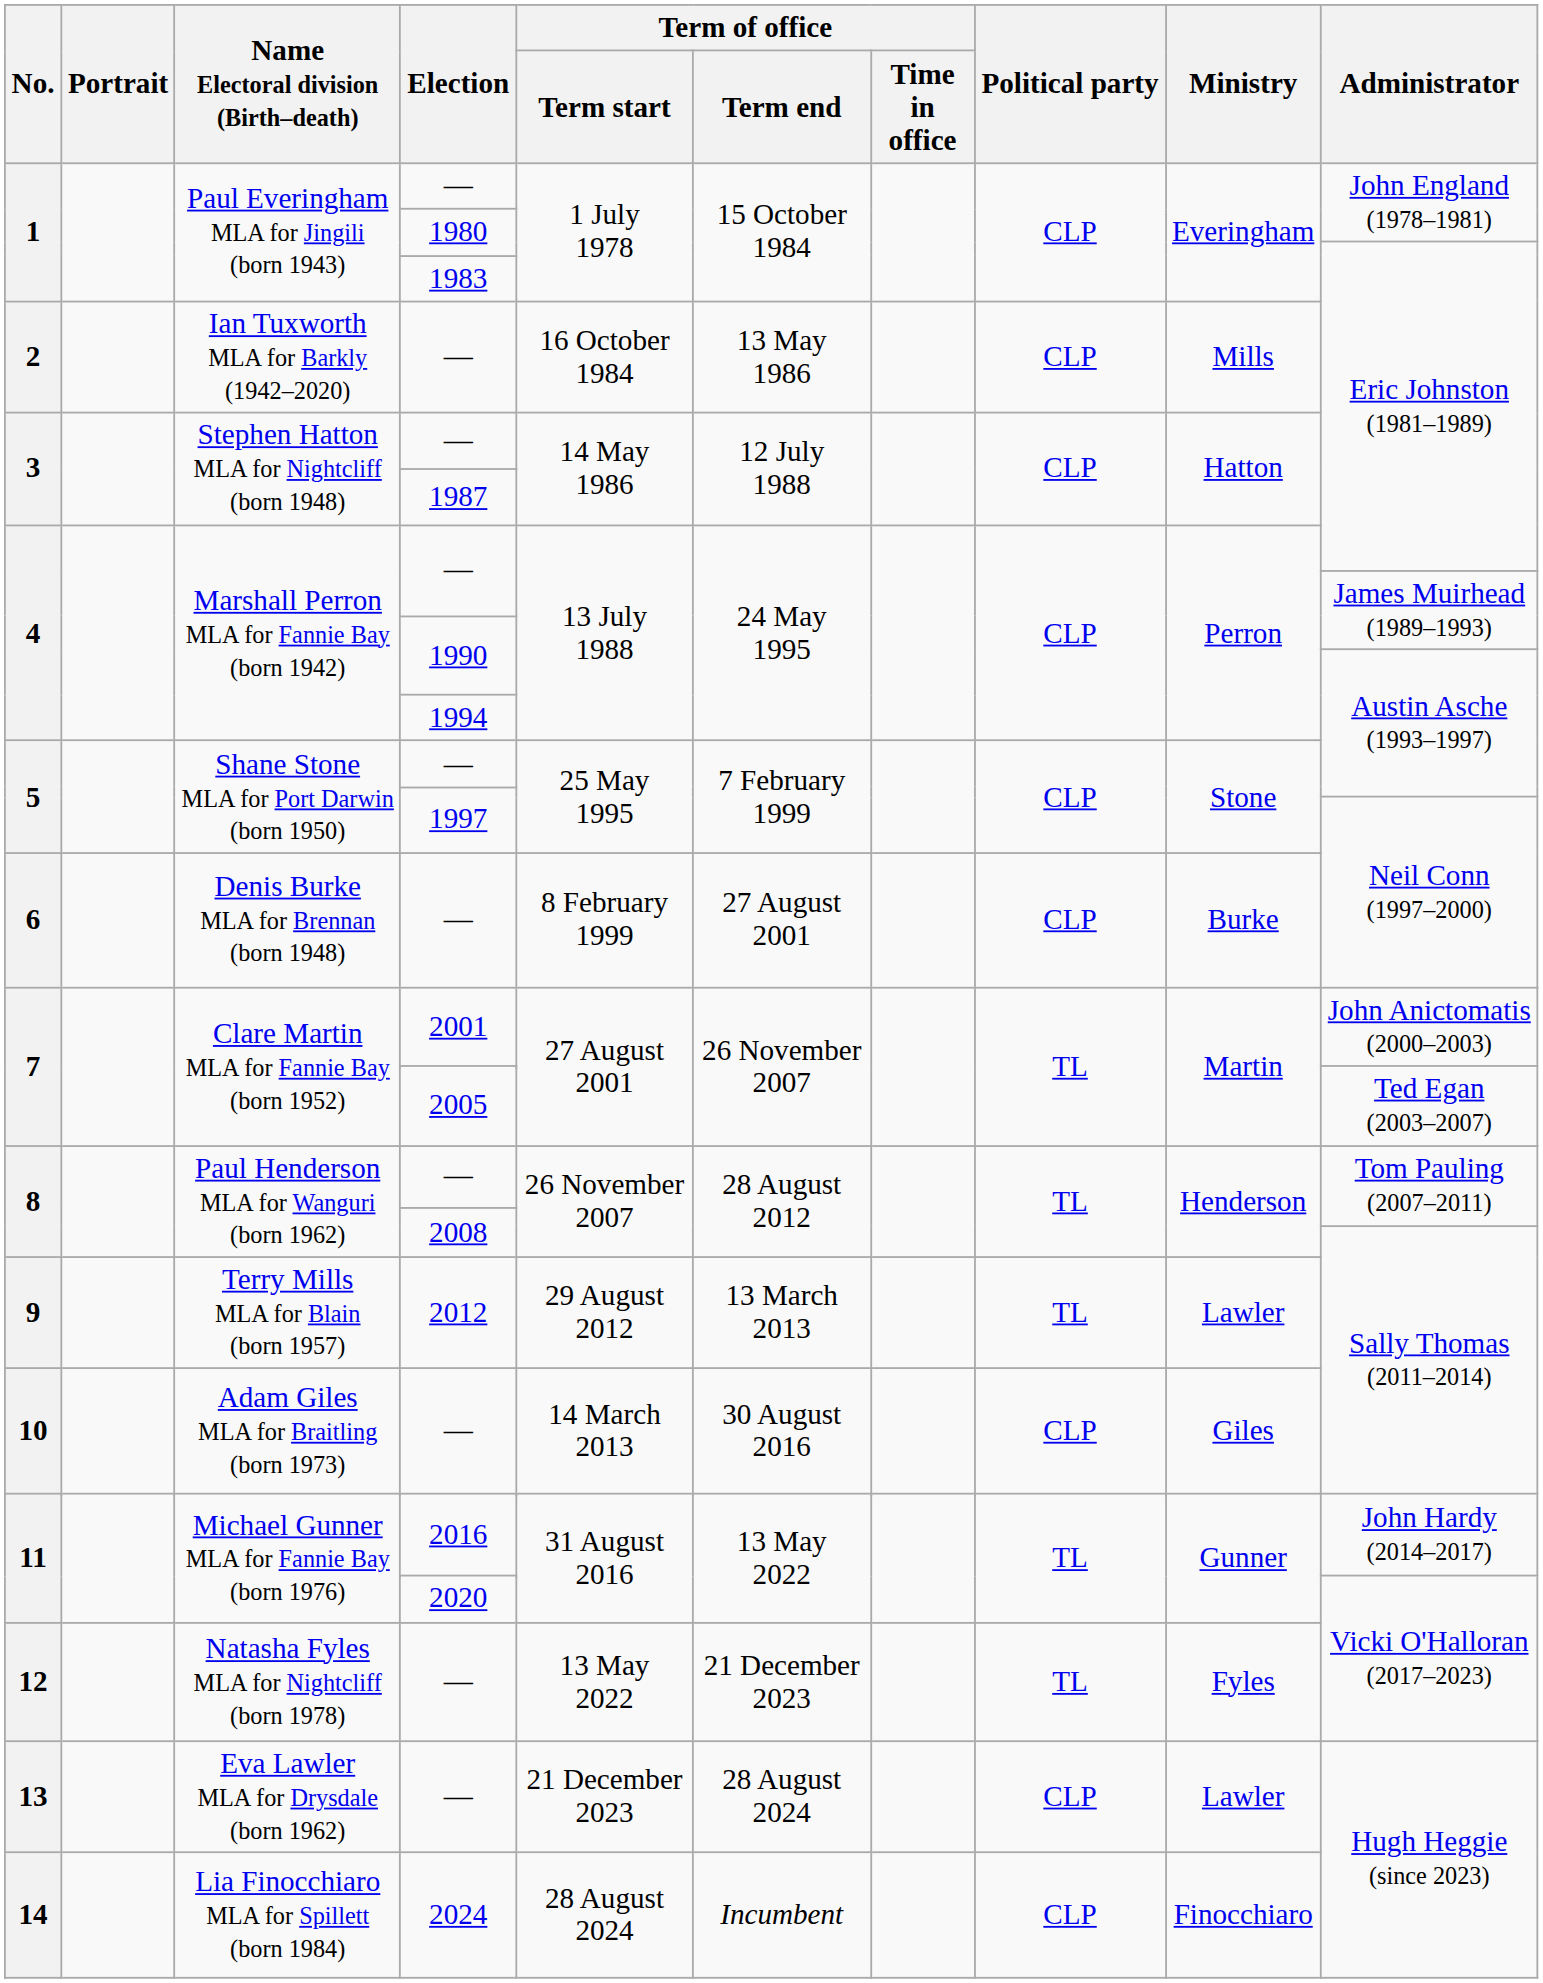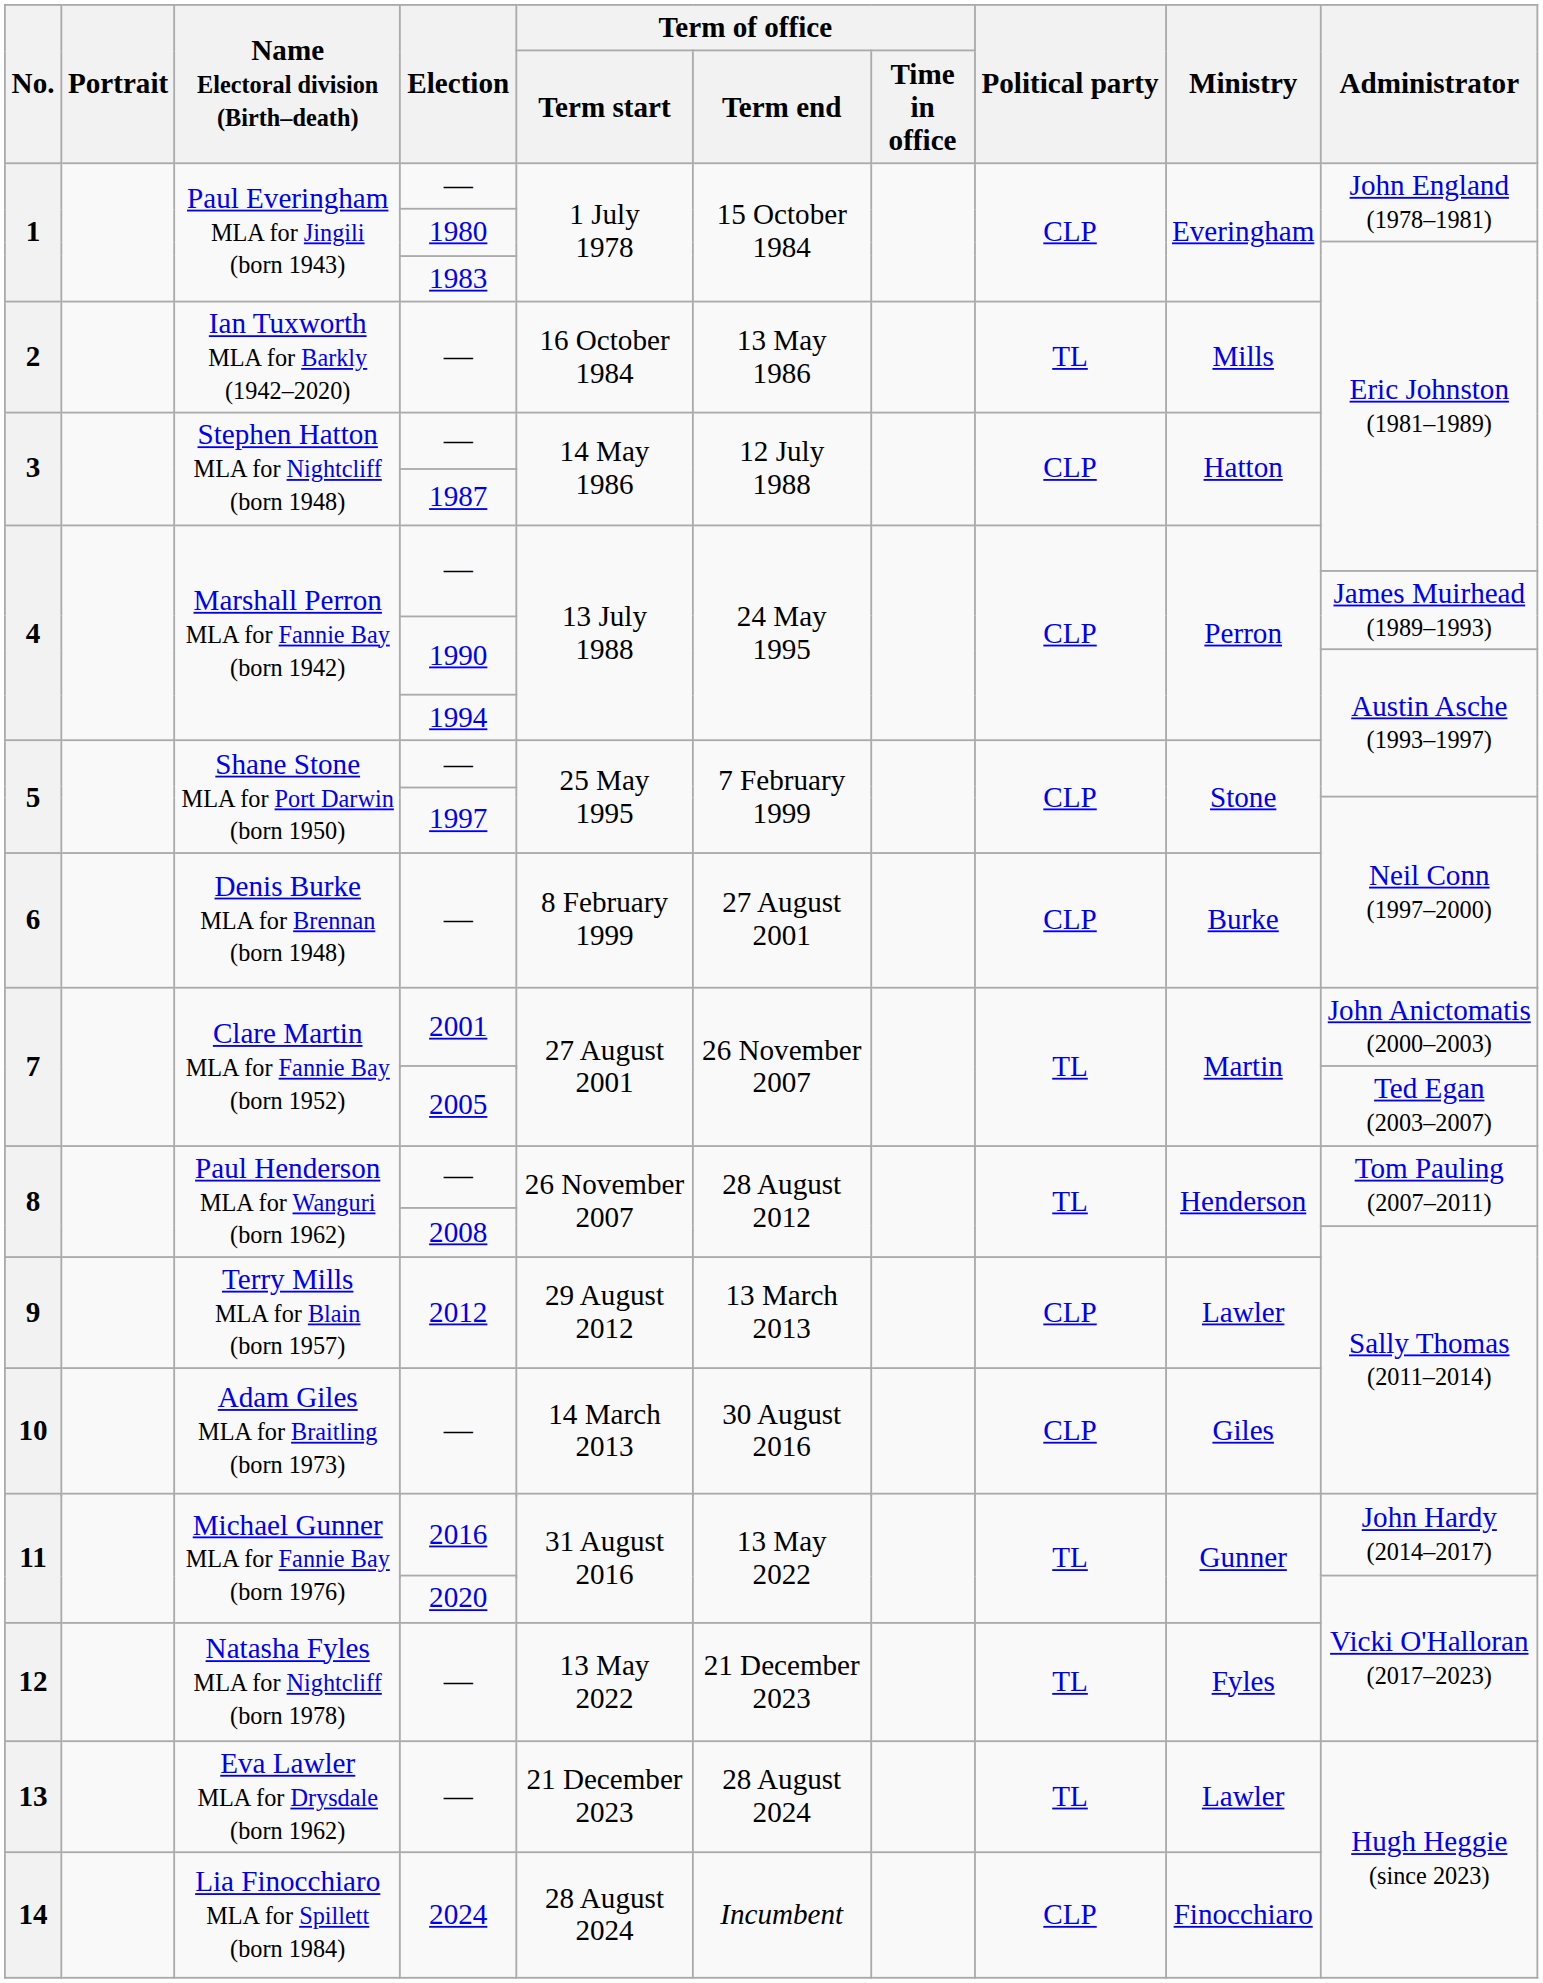2 | Political party: CLP -> TL
9 | Political party: TL -> CLP
13 | Political party: CLP -> TL
